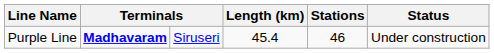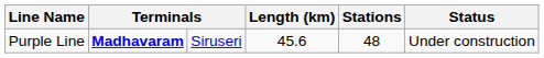Purple Line | Length (km): 45.4 -> 45.6
Purple Line | Stations: 46 -> 48
